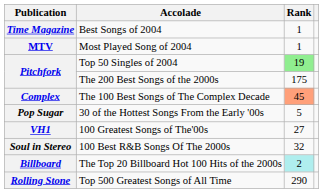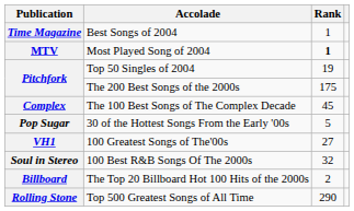MTV | Rank: normal -> bold
Pitchfork / Top 50 Singles of 2004 | Rank: lightgreen background -> no background
Complex | Rank: lightsalmon background -> no background
Billboard | Rank: paleturquoise background -> no background
